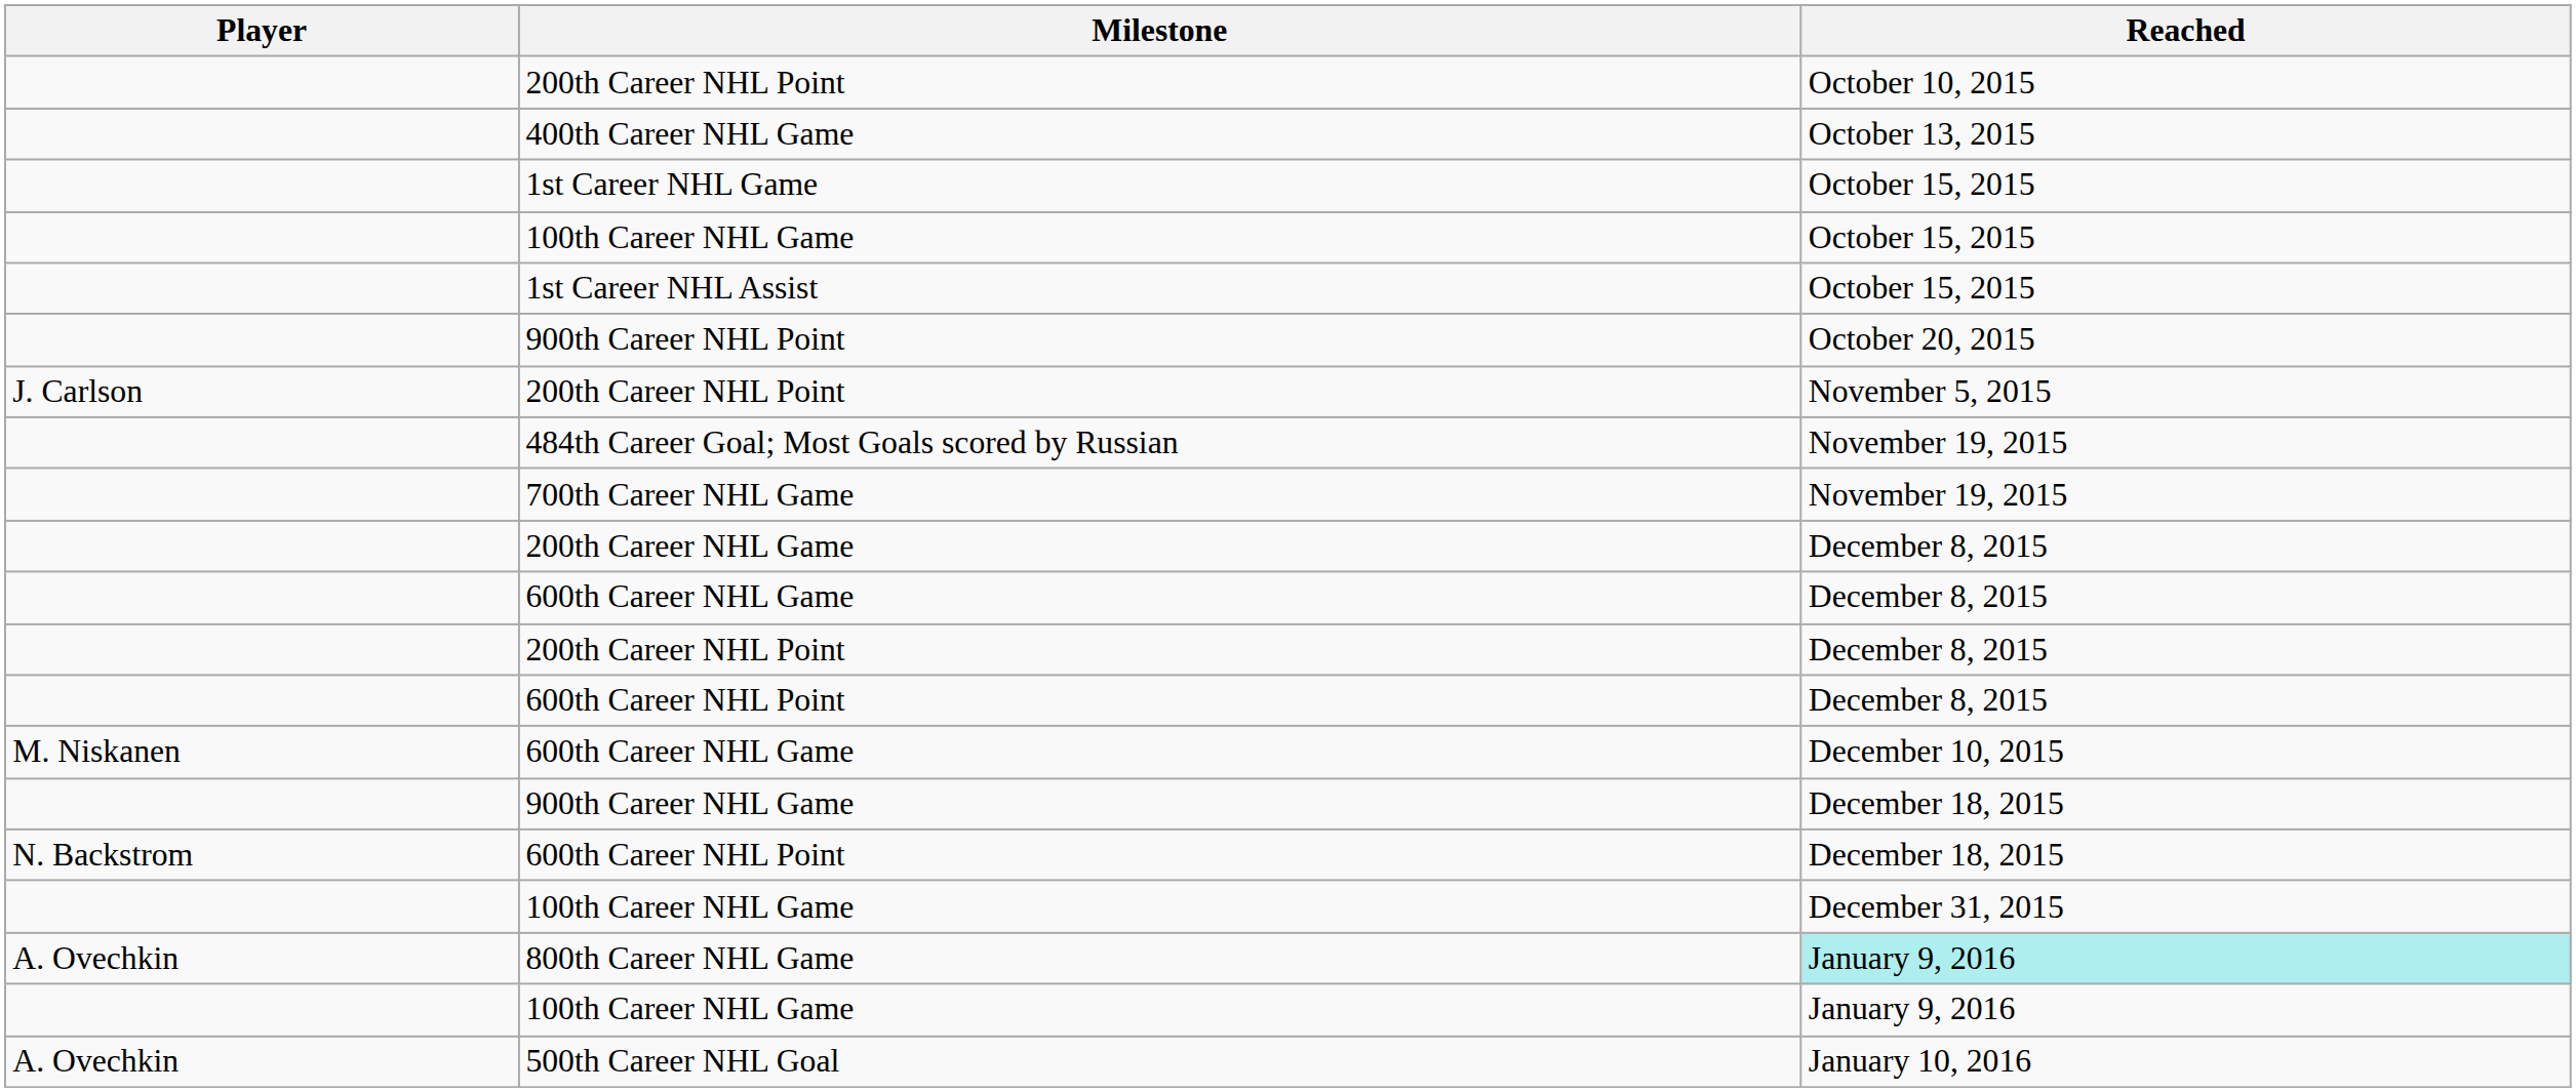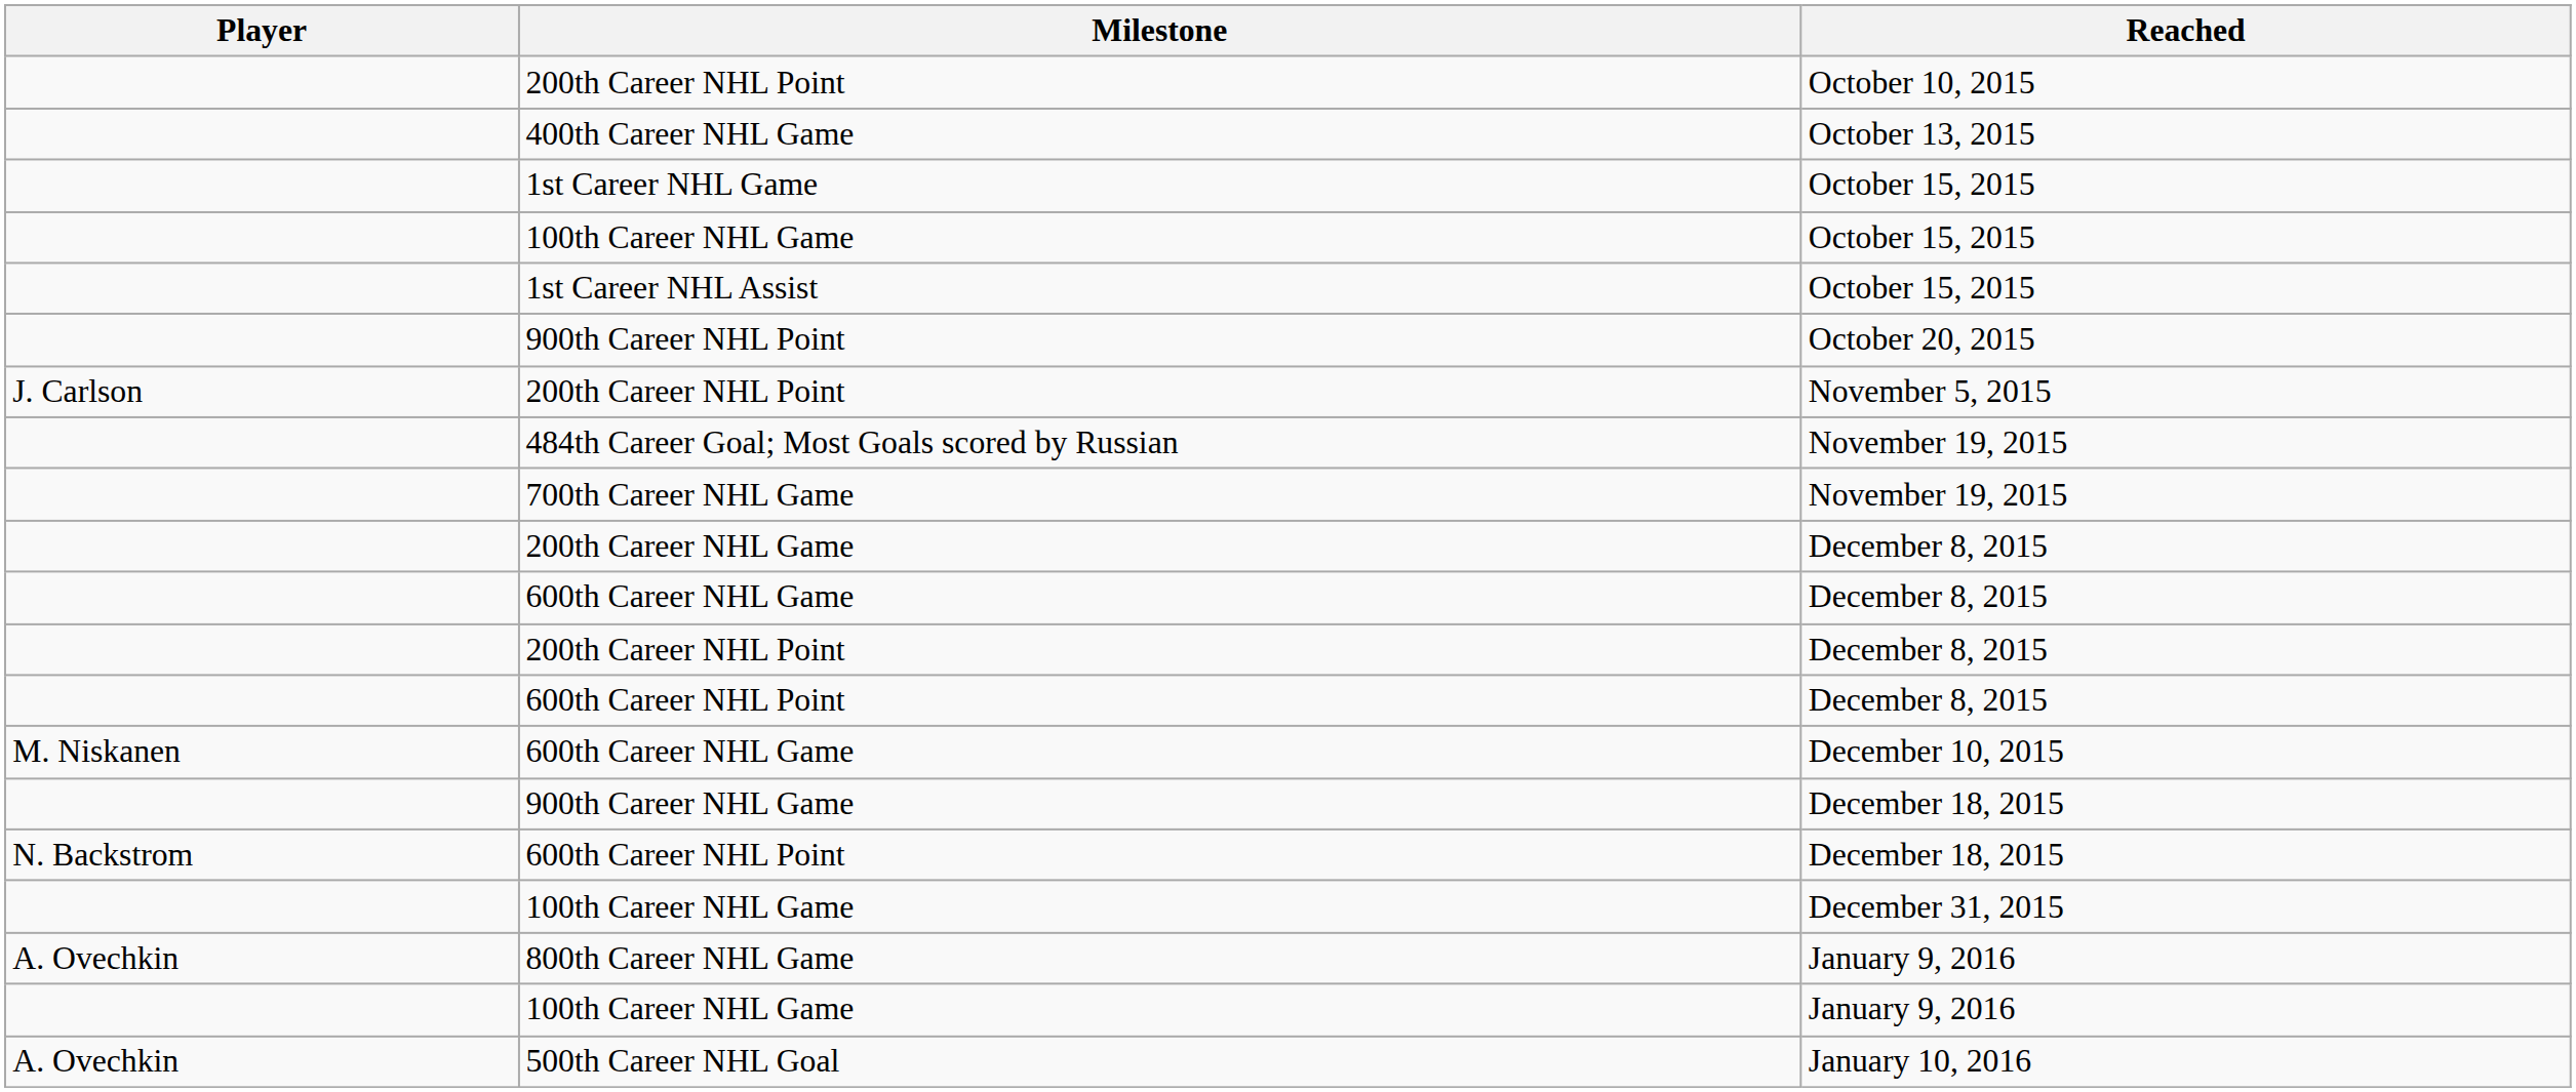row 19 | Reached: paleturquoise background -> no background
